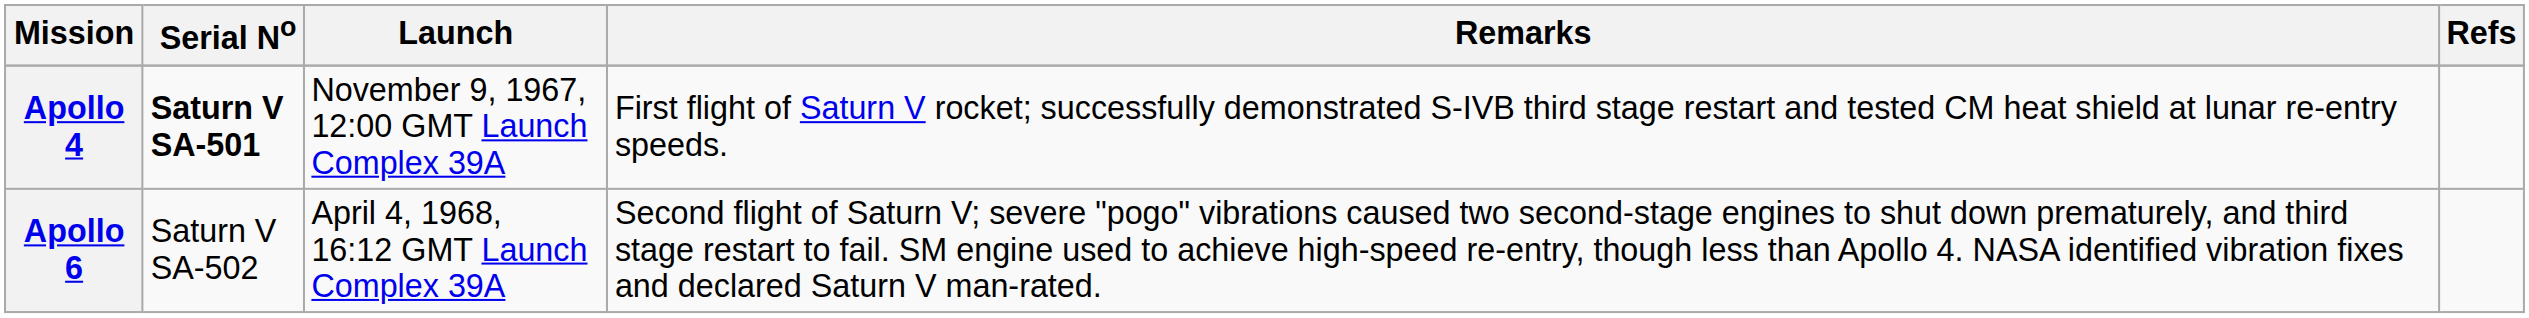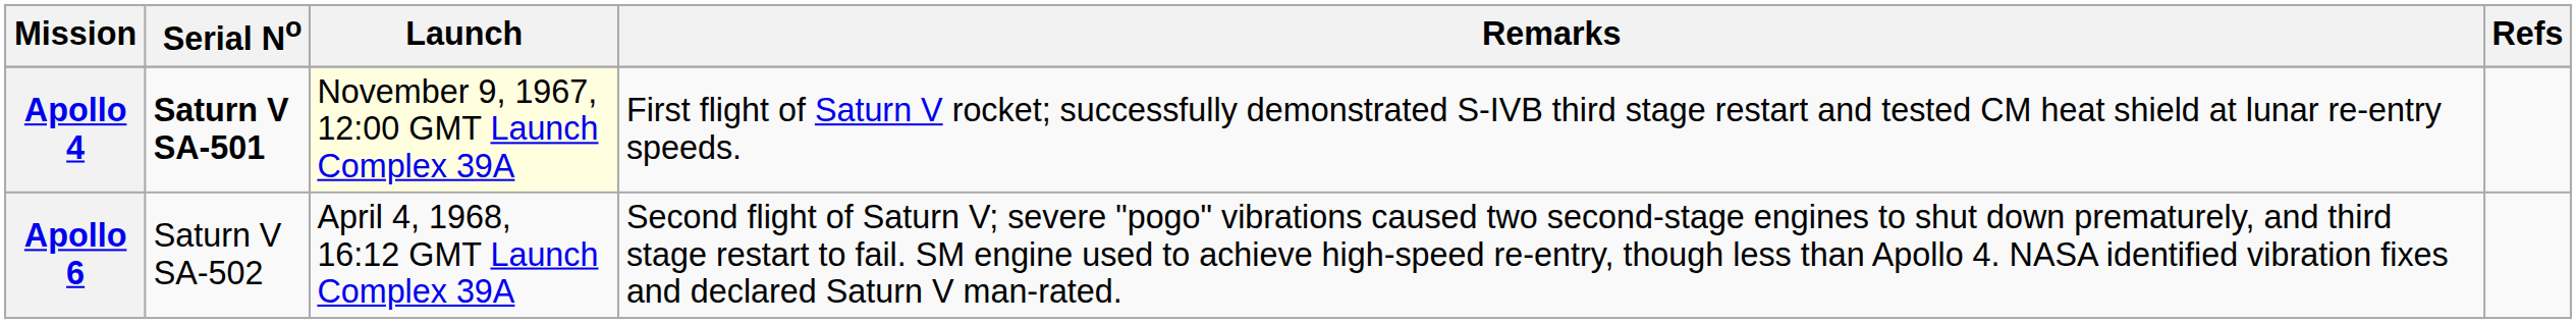Apollo 4 | Launch: no background -> lightyellow background
